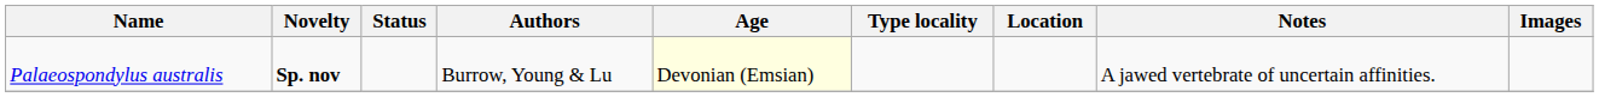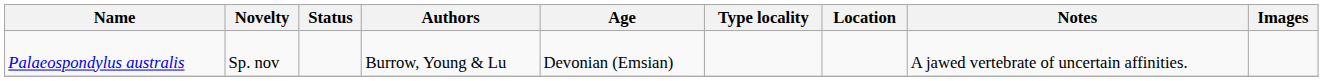Palaeospondylus australis | Novelty: bold -> normal
Palaeospondylus australis | Age: lightyellow background -> no background
